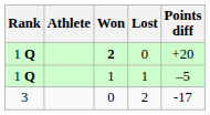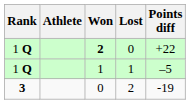row 2 | Points diff: +20 -> +22
row 4 | Rank: normal -> bold
row 4 | Points diff: -17 -> -19
